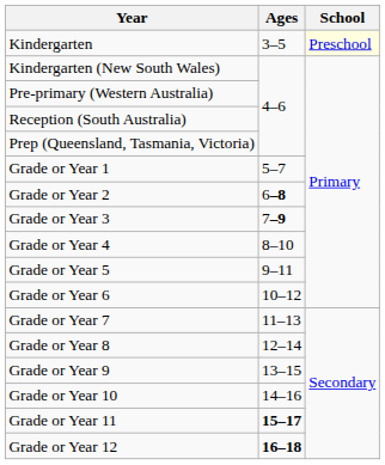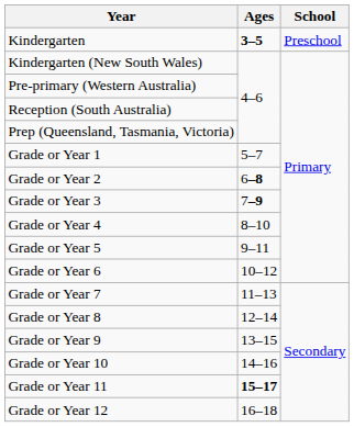Kindergarten | Ages: normal -> bold
Kindergarten | School: lightyellow background -> no background
Grade or Year 12 | Ages: bold -> normal
